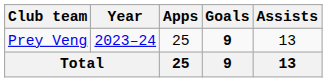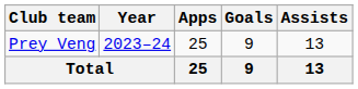Prey Veng | Goals: bold -> normal
